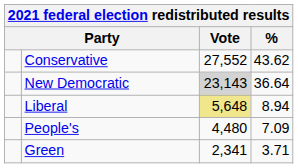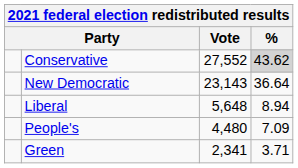Conservative | %: no background -> lightgrey background
New Democratic | Vote: lightgrey background -> no background
Liberal | Vote: khaki background -> no background
